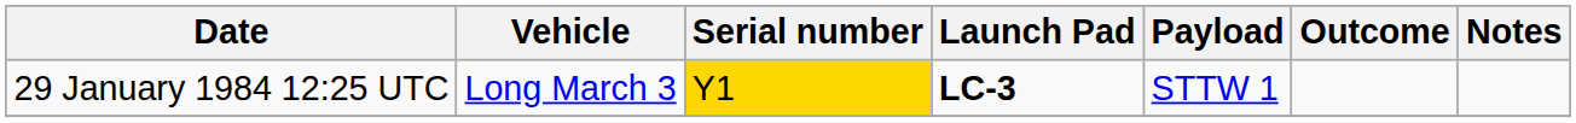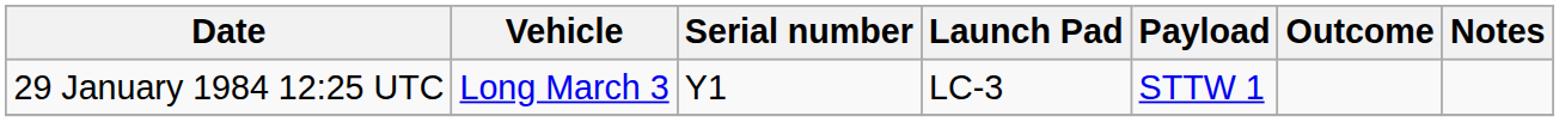29 January 1984 12:25 UTC | Serial number: gold background -> no background
29 January 1984 12:25 UTC | Launch Pad: bold -> normal
